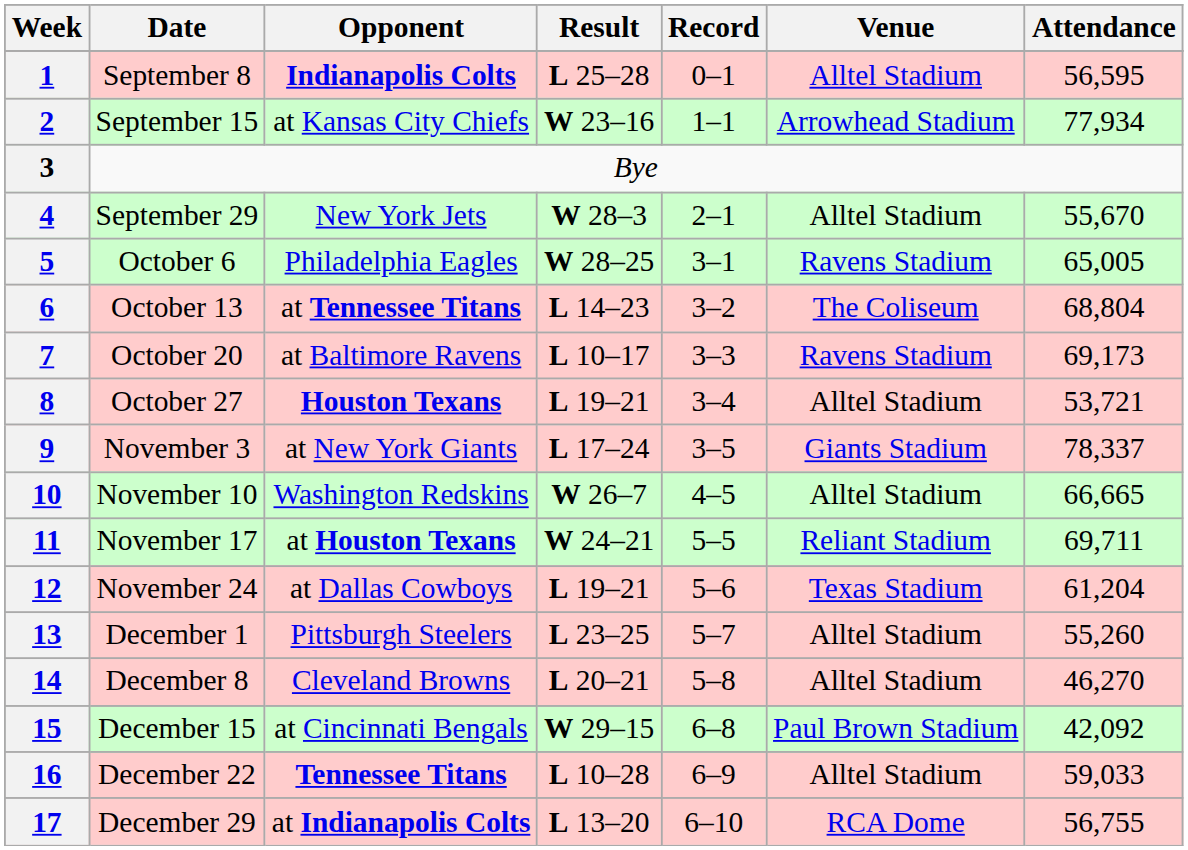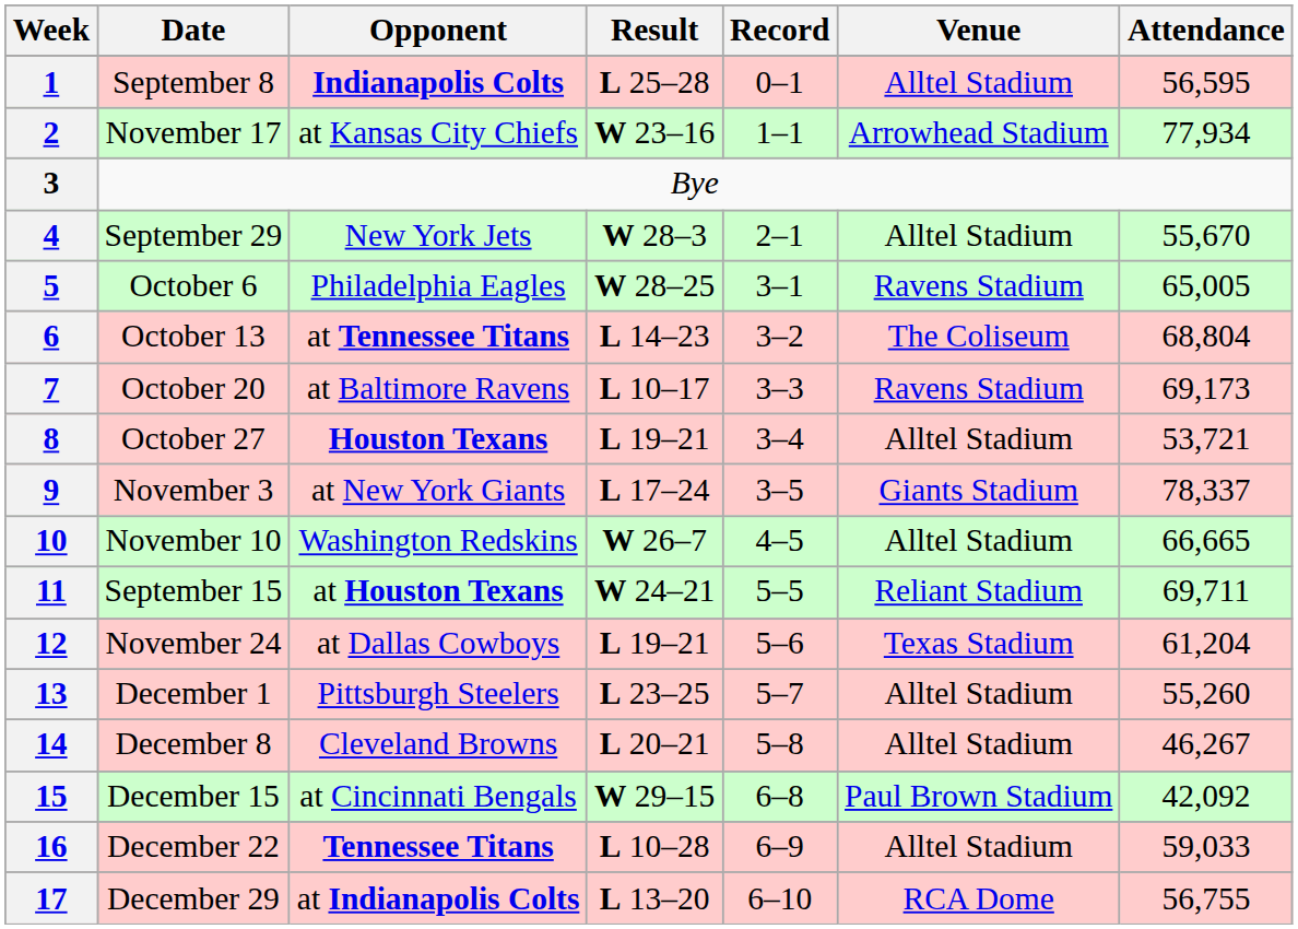2 | Date: September 15 -> November 17
11 | Date: November 17 -> September 15
14 | Attendance: 46,270 -> 46,267
